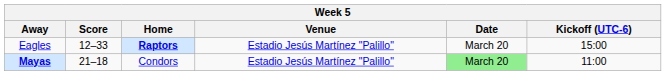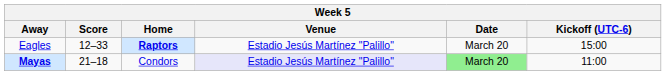Mayas | Venue: no background -> lavender background
